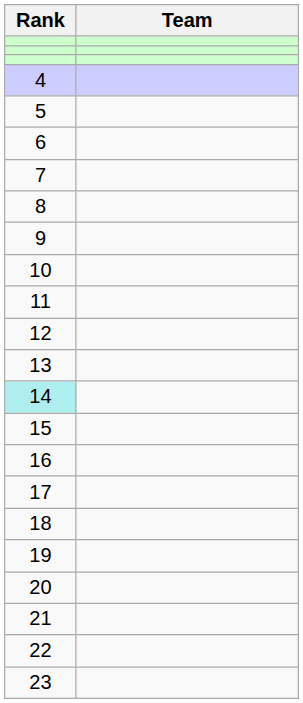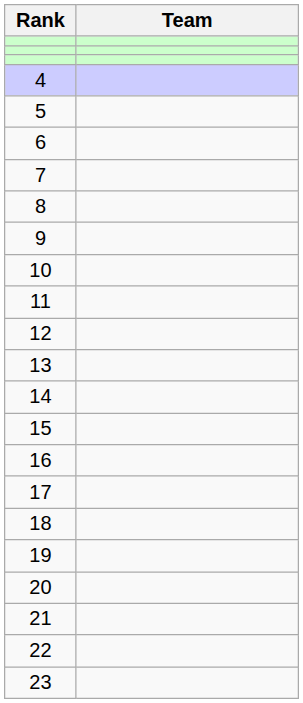row 15 | Rank: paleturquoise background -> no background
